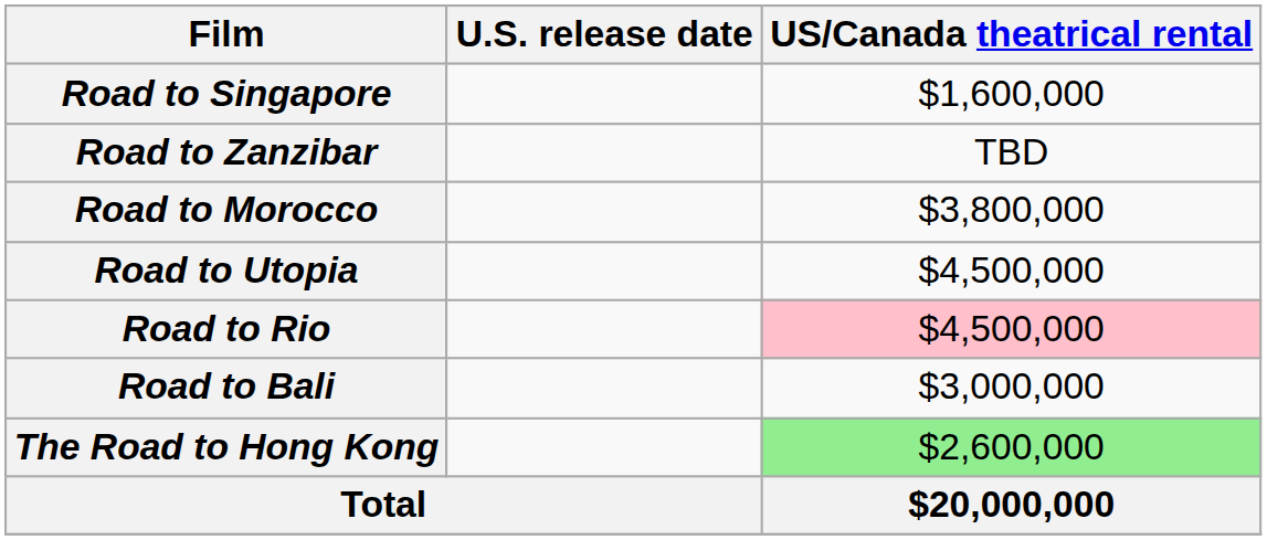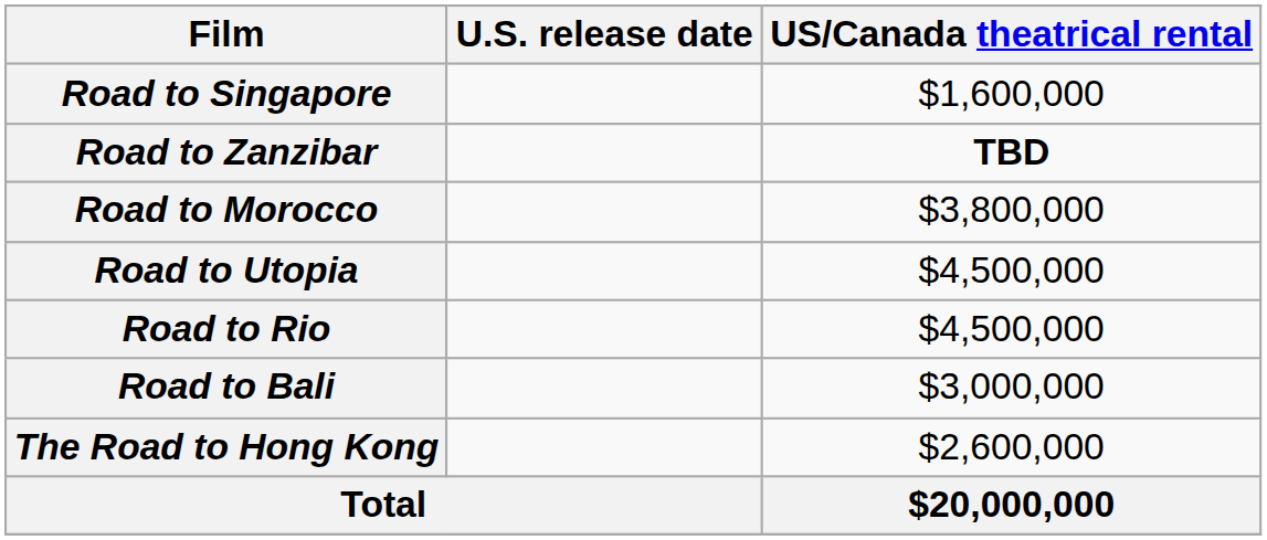Road to Zanzibar | US/Canada theatrical rental: normal -> bold
Road to Rio | US/Canada theatrical rental: pink background -> no background
The Road to Hong Kong | US/Canada theatrical rental: lightgreen background -> no background
